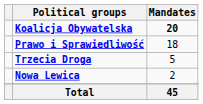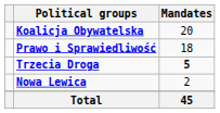Koalicja Obywatelska | Mandates: bold -> normal
Trzecia Droga | Mandates: normal -> bold
